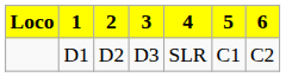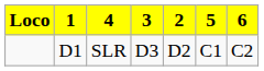columns swapped: 2 <-> 4
